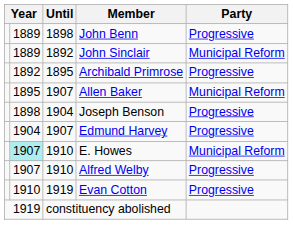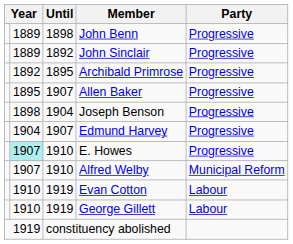John Sinclair | Party: Municipal Reform -> Progressive
Allen Baker | Party: Municipal Reform -> Progressive
E. Howes | Party: Municipal Reform -> Progressive
Alfred Welby | Party: Progressive -> Municipal Reform
Evan Cotton | Party: Progressive -> Labour
+ row: 1910 | 1919 | George Gillett | Labour
